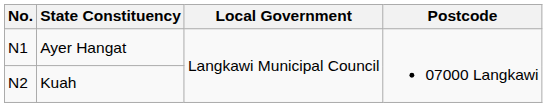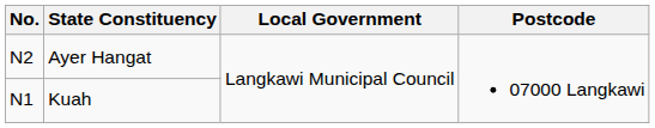Ayer Hangat | No.: N1 -> N2
Kuah | No.: N2 -> N1
